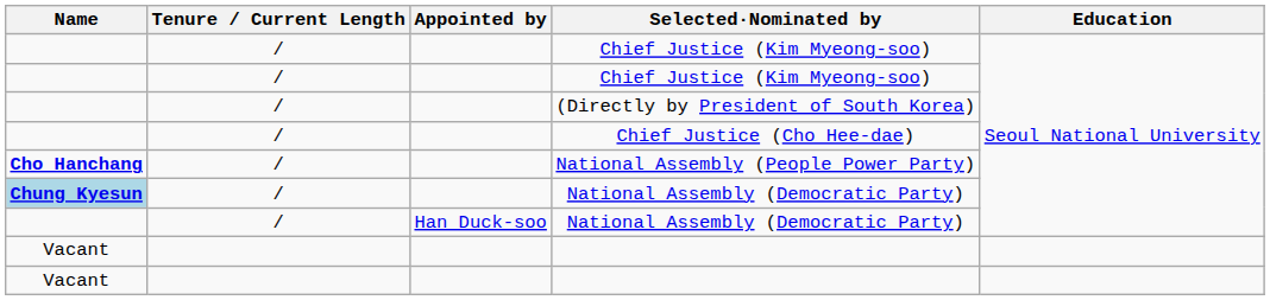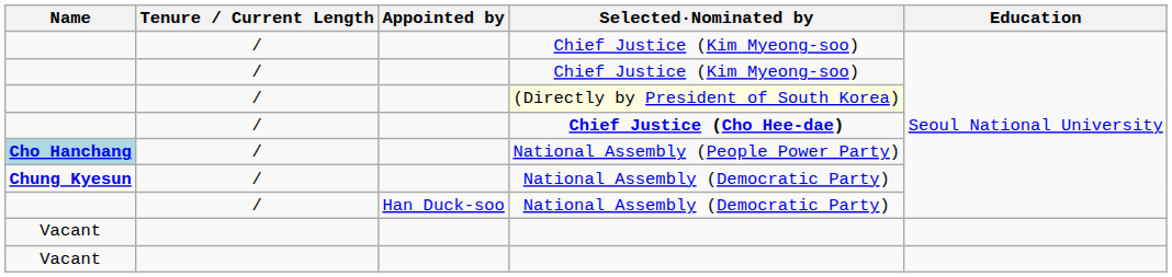(Directly by President of South Korea) | Selected·Nominated by: no background -> lightyellow background
Chief Justice (Cho Hee-dae) | Selected·Nominated by: normal -> bold
National Assembly (People Power Party) | Name: no background -> lightblue background
Chung Kyesun / National Assembly (Democratic Party) | Name: lightblue background -> no background
